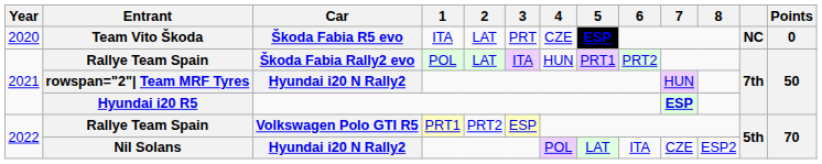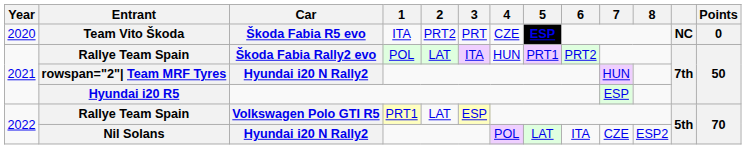Team Vito Škoda | 2: LAT -> PRT2
Hyundai i20 R5 | 7: bold -> normal
Rallye Team Spain / Volkswagen Polo GTI R5 | 2: PRT2 -> LAT
